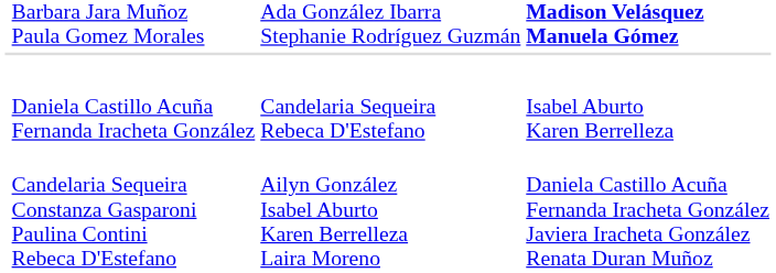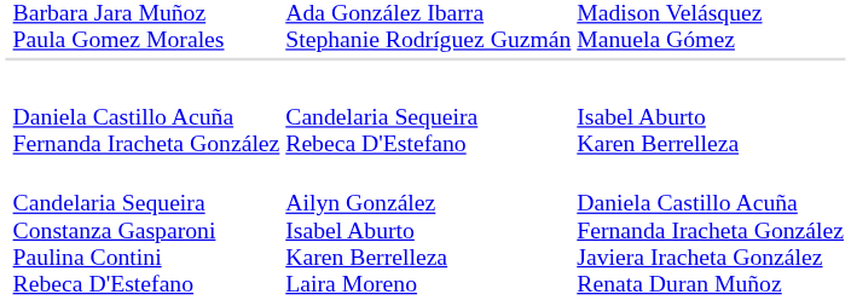Barbara Jara Muñoz Paula Gomez Morales | column 3: bold -> normal
